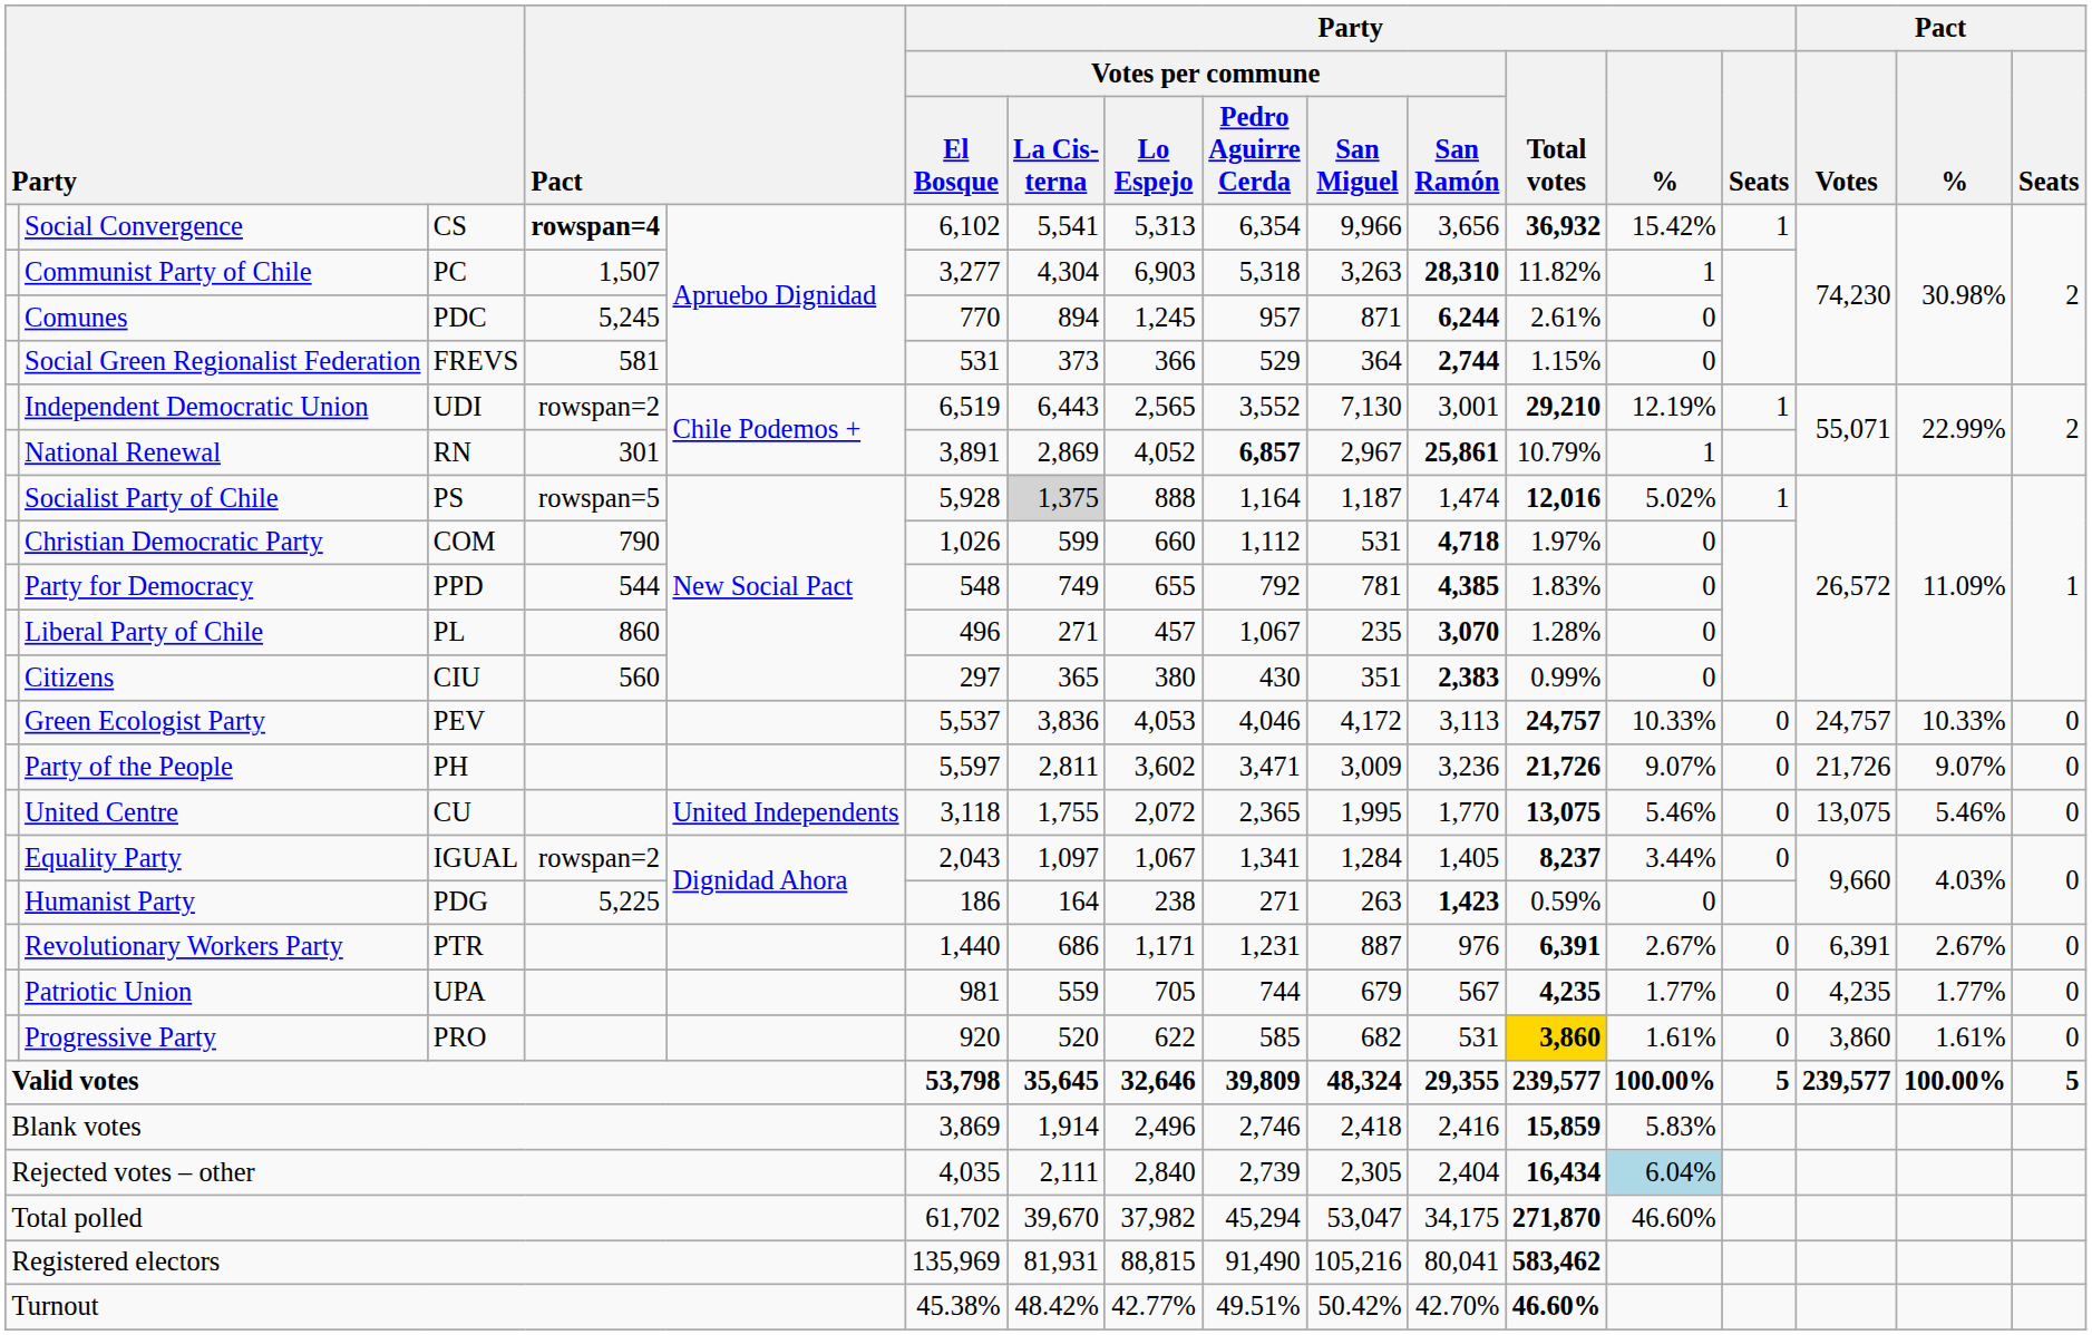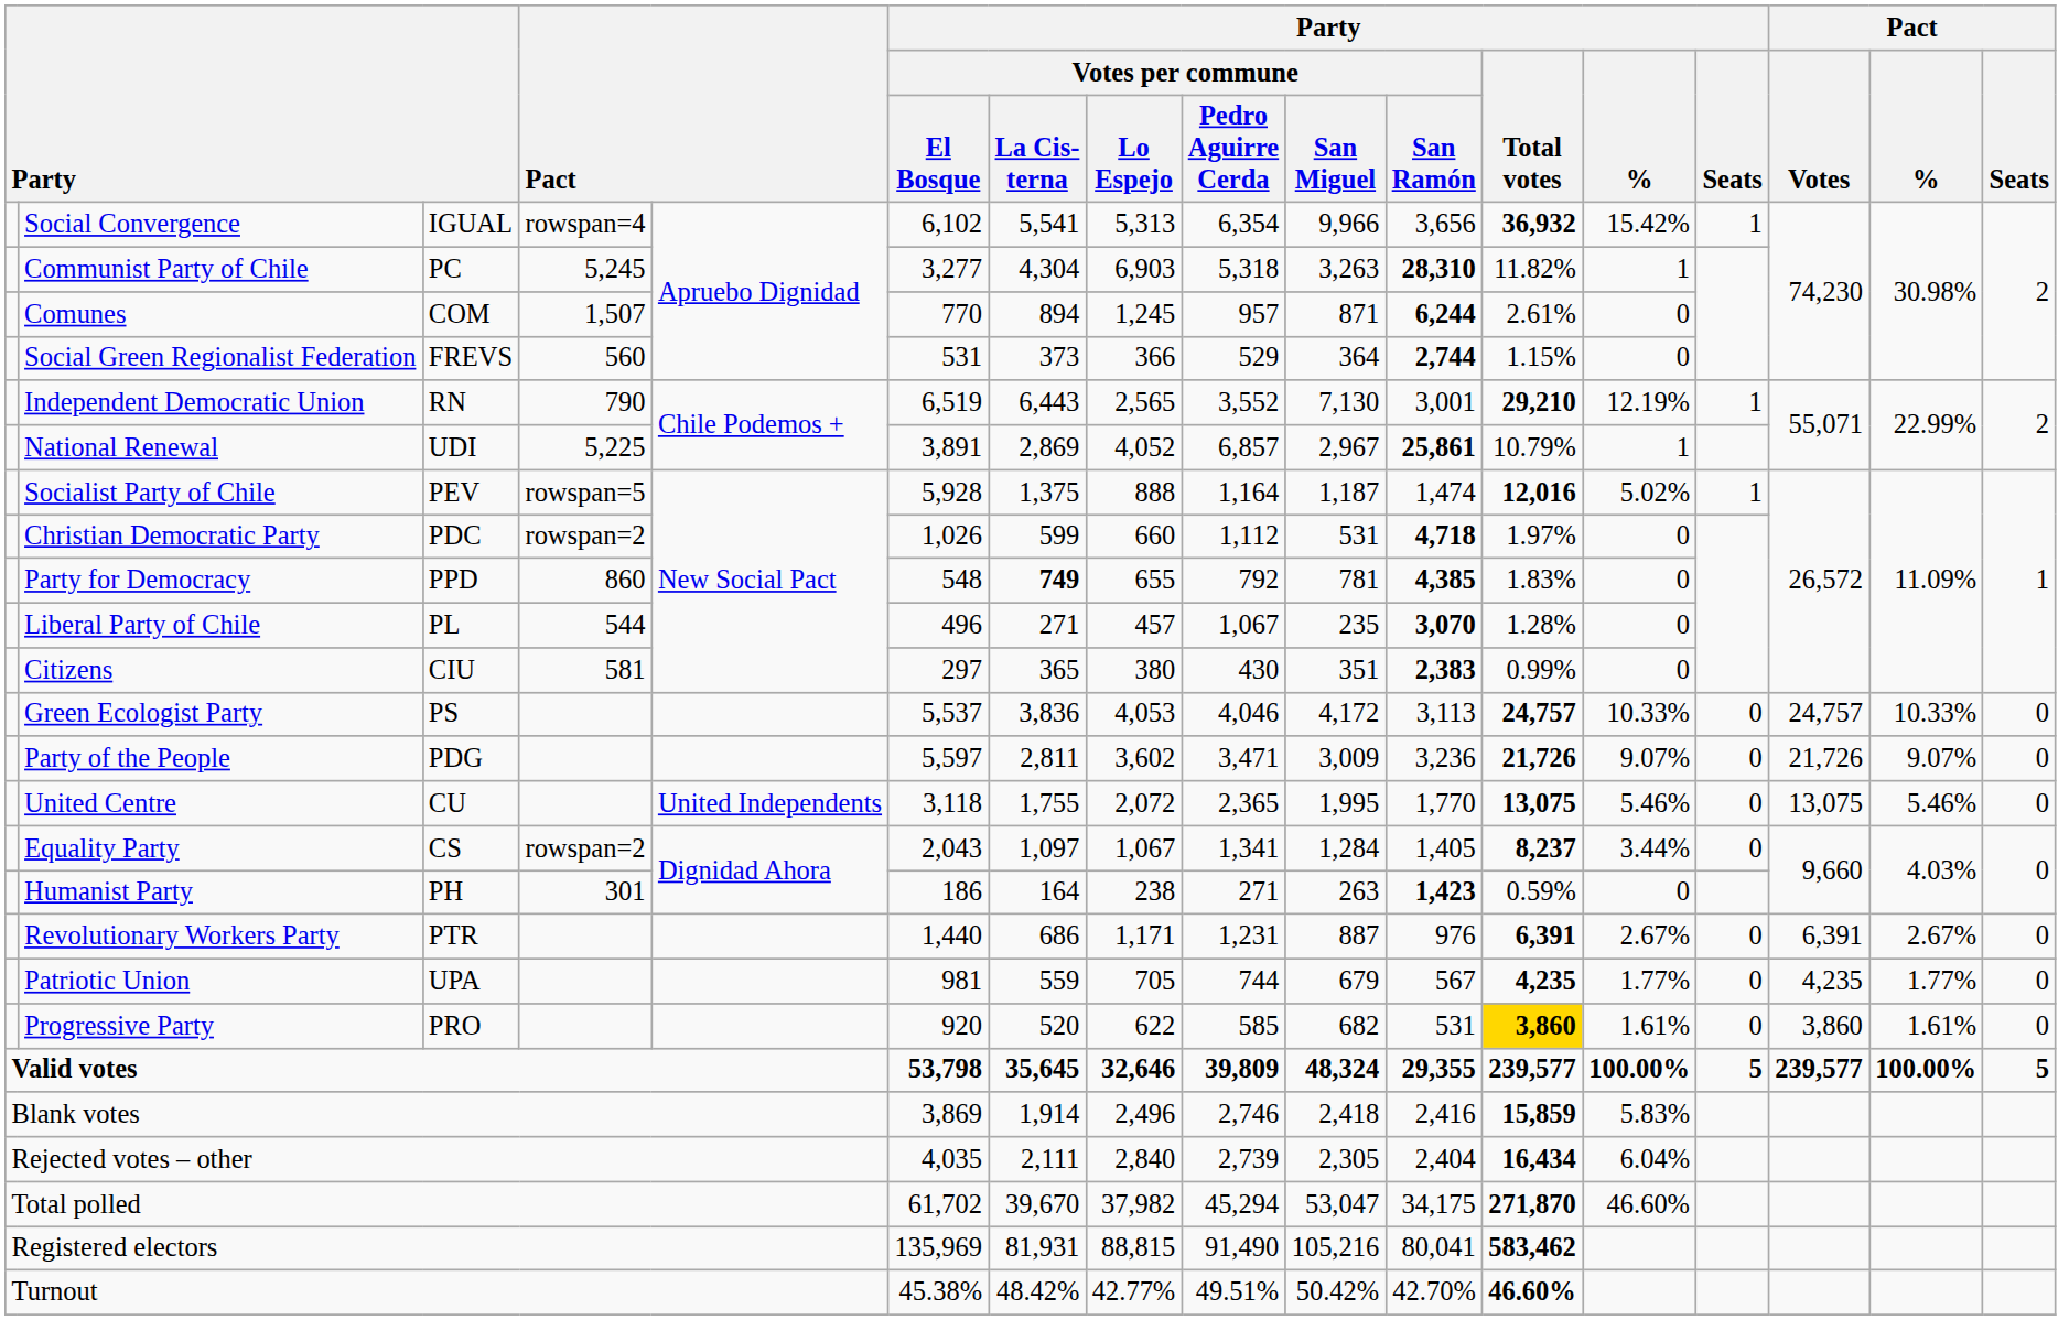Social Convergence | column 3: CS -> IGUAL
Social Convergence | column 4: bold -> normal
Communist Party of Chile | column 4: 1,507 -> 5,245
Comunes | column 3: PDC -> COM
Comunes | column 4: 5,245 -> 1,507
Social Green Regionalist Federation | column 4: 581 -> 560
Independent Democratic Union | column 3: UDI -> RN
Independent Democratic Union | column 4: rowspan=2 -> 790
National Renewal | column 3: RN -> UDI
National Renewal | column 4: 301 -> 5,225
National Renewal | Party / Votes per commune / Pedro Aguirre Cerda: bold -> normal
Socialist Party of Chile | column 3: PS -> PEV
Socialist Party of Chile | Party / Votes per commune / La Cis- terna: lightgrey background -> no background
Christian Democratic Party | column 3: COM -> PDC
Christian Democratic Party | column 4: 790 -> rowspan=2
Party for Democracy | column 4: 544 -> 860
Party for Democracy | Party / Votes per commune / La Cis- terna: normal -> bold
Liberal Party of Chile | column 4: 860 -> 544
Citizens | column 4: 560 -> 581
Green Ecologist Party | column 3: PEV -> PS
Party of the People | column 3: PH -> PDG
Equality Party | column 3: IGUAL -> CS
Humanist Party | column 3: PDG -> PH
Humanist Party | column 4: 5,225 -> 301
Rejected votes – other | Party / %: lightblue background -> no background
